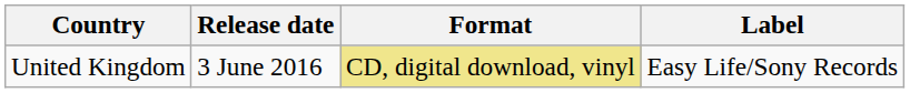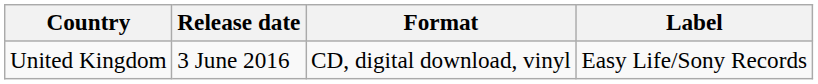United Kingdom | Format: khaki background -> no background
